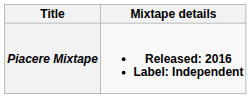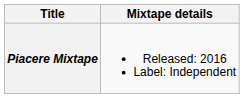Piacere Mixtape | Mixtape details: bold -> normal
